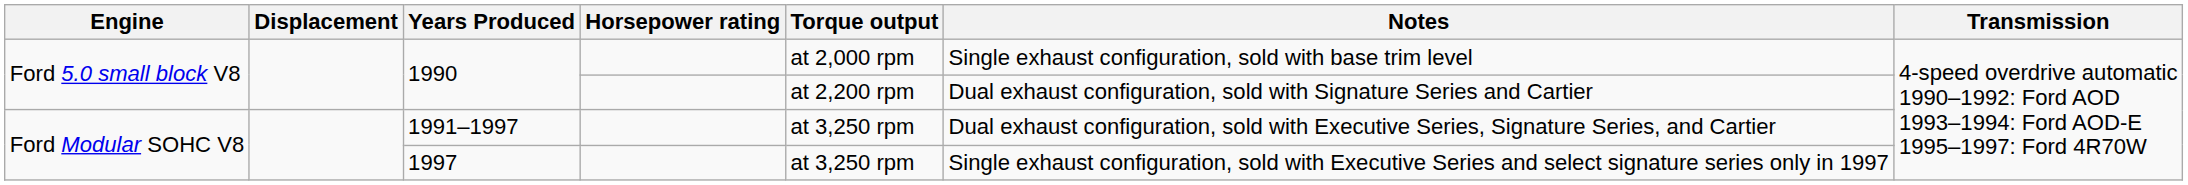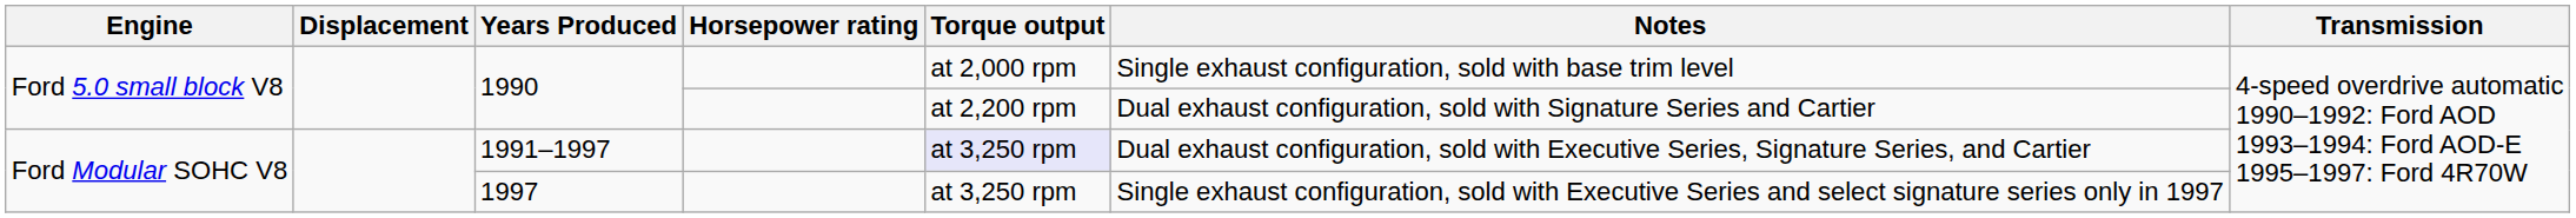1991–1997 | Torque output: no background -> lavender background
